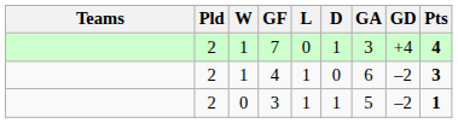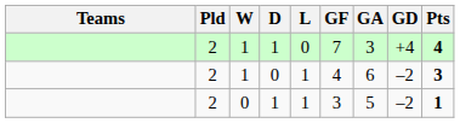columns swapped: D <-> GF
